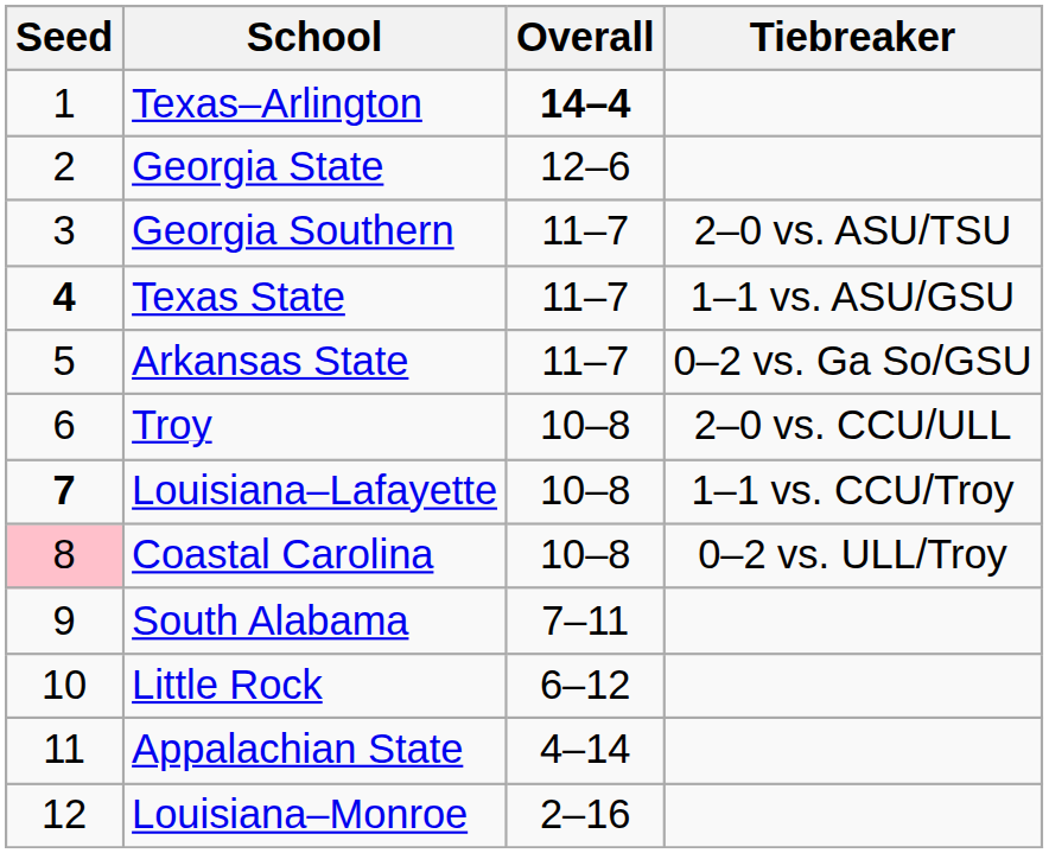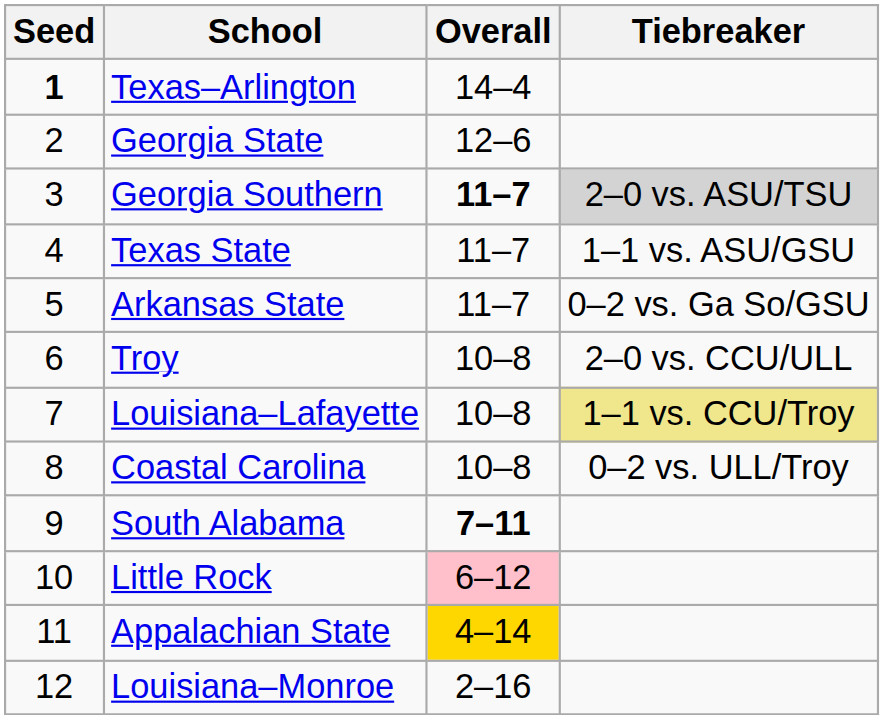Texas–Arlington | Seed: normal -> bold
Texas–Arlington | Overall: bold -> normal
Georgia Southern | Overall: normal -> bold
Georgia Southern | Tiebreaker: no background -> lightgrey background
Texas State | Seed: bold -> normal
Louisiana–Lafayette | Seed: bold -> normal
Louisiana–Lafayette | Tiebreaker: no background -> khaki background
Coastal Carolina | Seed: pink background -> no background
South Alabama | Overall: normal -> bold
Little Rock | Overall: no background -> pink background
Appalachian State | Overall: no background -> gold background
